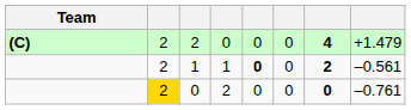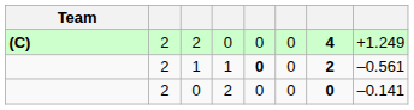row 2 | column 8: +1.479 -> +1.249
row 4 | column 2: gold background -> no background
row 4 | column 8: –0.761 -> –0.141
